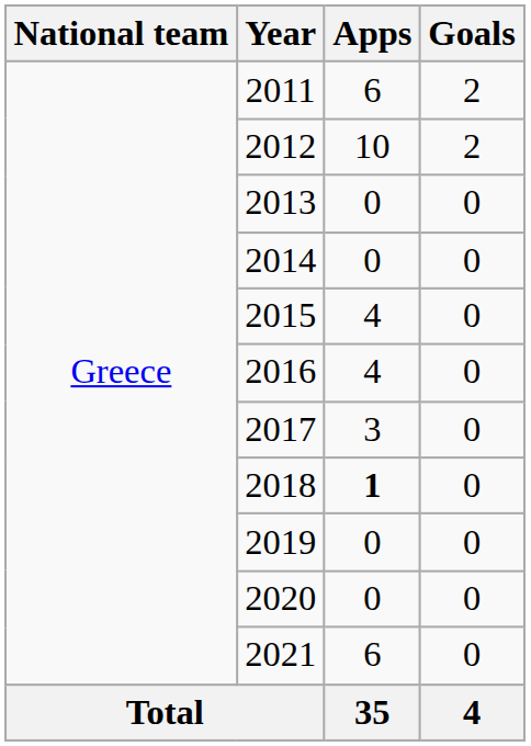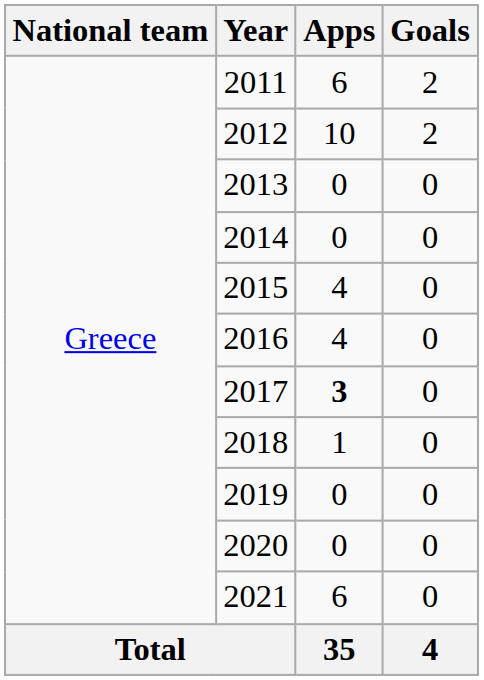2017 | Apps: normal -> bold
2018 | Apps: bold -> normal
